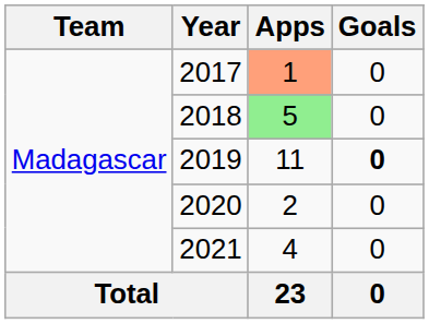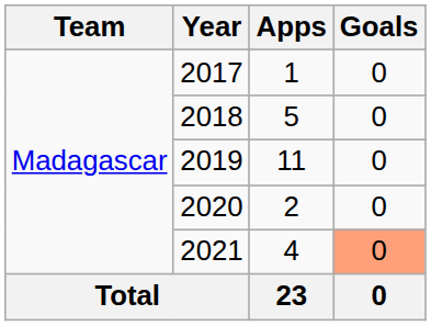2017 | Apps: lightsalmon background -> no background
2018 | Apps: lightgreen background -> no background
2019 | Goals: bold -> normal
2021 | Goals: no background -> lightsalmon background
